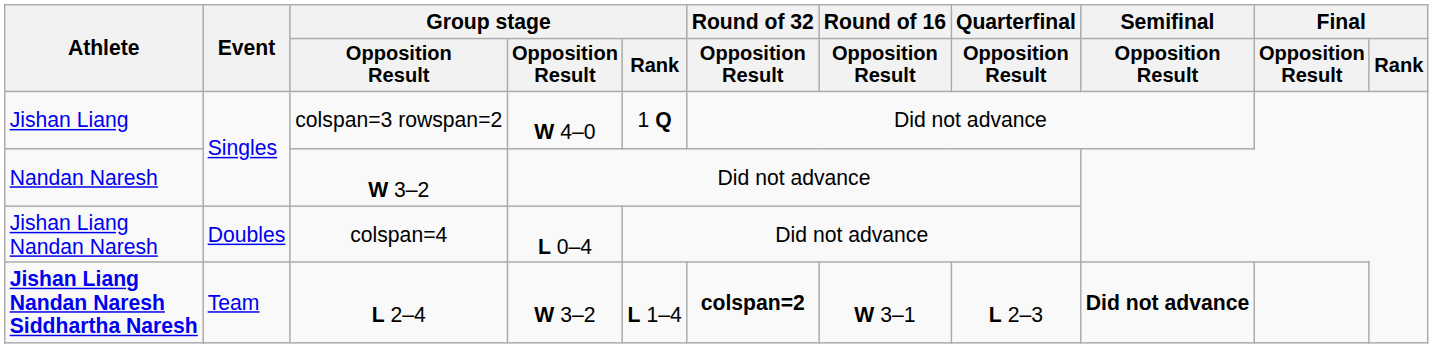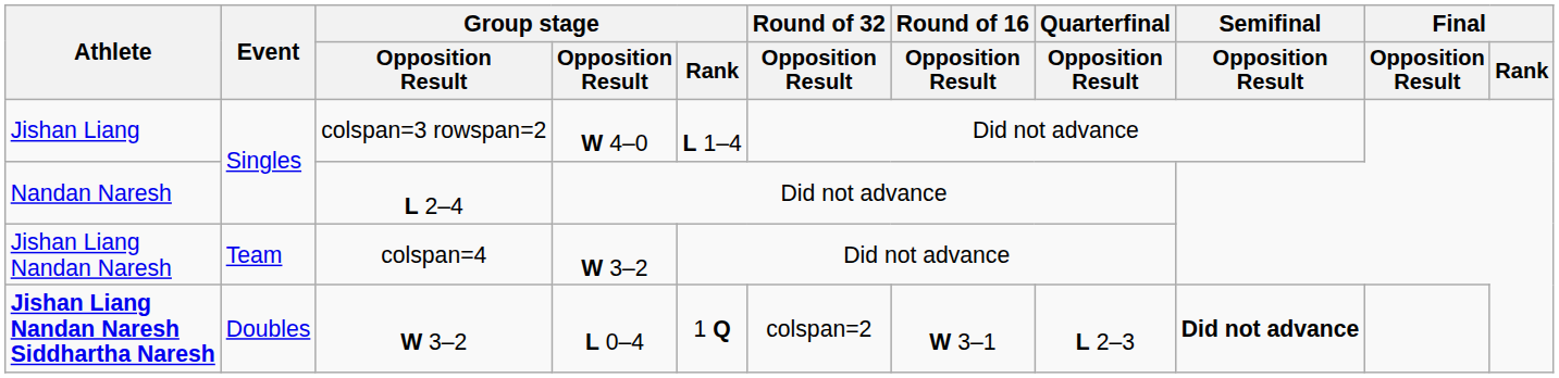Jishan Liang | Group stage / Rank: 1 Q -> L 1–4
Nandan Naresh | column 3: W 3–2 -> L 2–4
Jishan Liang Nandan Naresh | Event: Doubles -> Team
Jishan Liang Nandan Naresh | column 4: L 0–4 -> W 3–2
Jishan Liang Nandan Naresh Siddhartha Naresh | Event: Team -> Doubles
Jishan Liang Nandan Naresh Siddhartha Naresh | column 3: L 2–4 -> W 3–2
Jishan Liang Nandan Naresh Siddhartha Naresh | column 4: W 3–2 -> L 0–4
Jishan Liang Nandan Naresh Siddhartha Naresh | Group stage / Rank: L 1–4 -> 1 Q
Jishan Liang Nandan Naresh Siddhartha Naresh | Round of 32 / Opposition Result: bold -> normal
